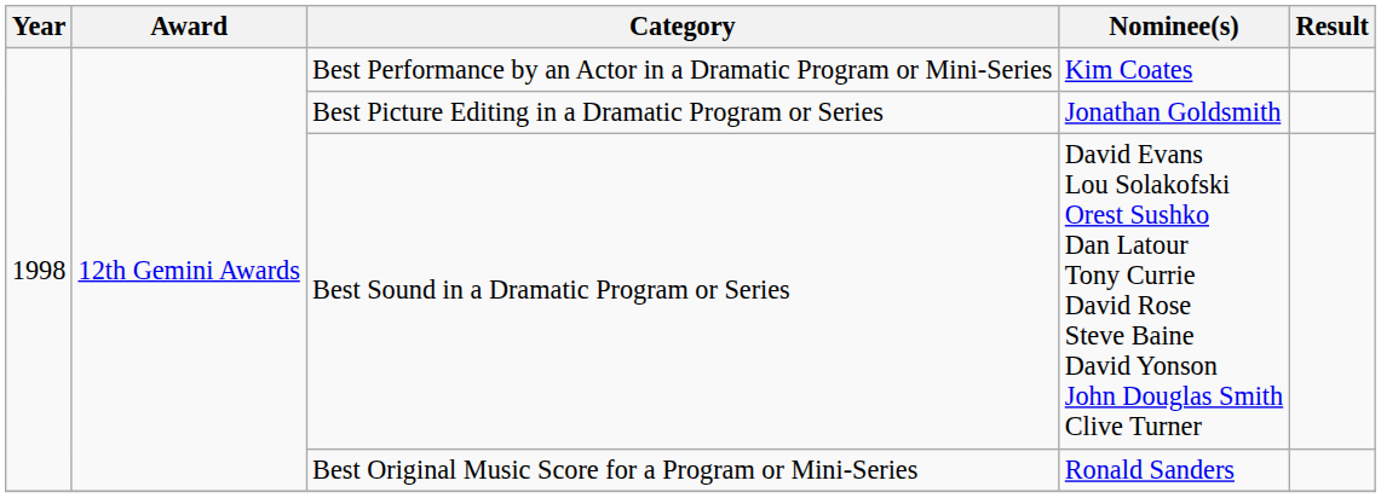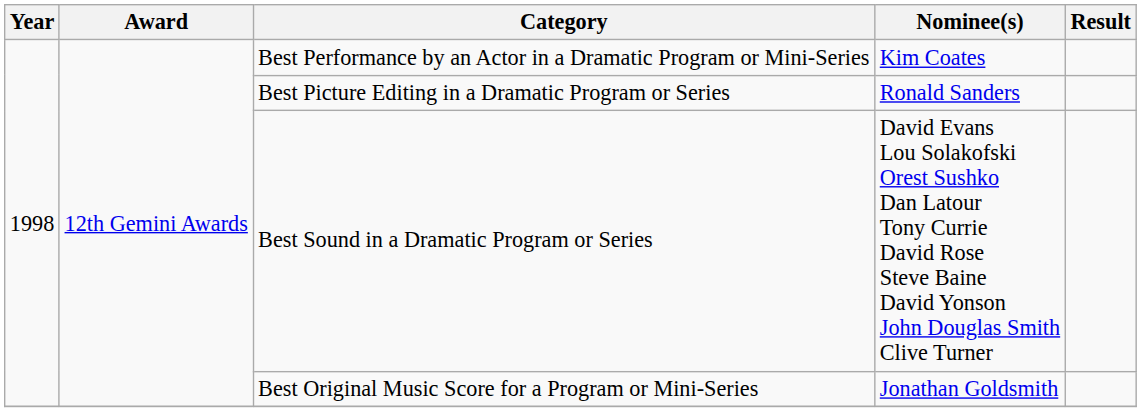Best Picture Editing in a Dramatic Program or Series | Nominee(s): Jonathan Goldsmith -> Ronald Sanders
Best Original Music Score for a Program or Mini-Series | Nominee(s): Ronald Sanders -> Jonathan Goldsmith
